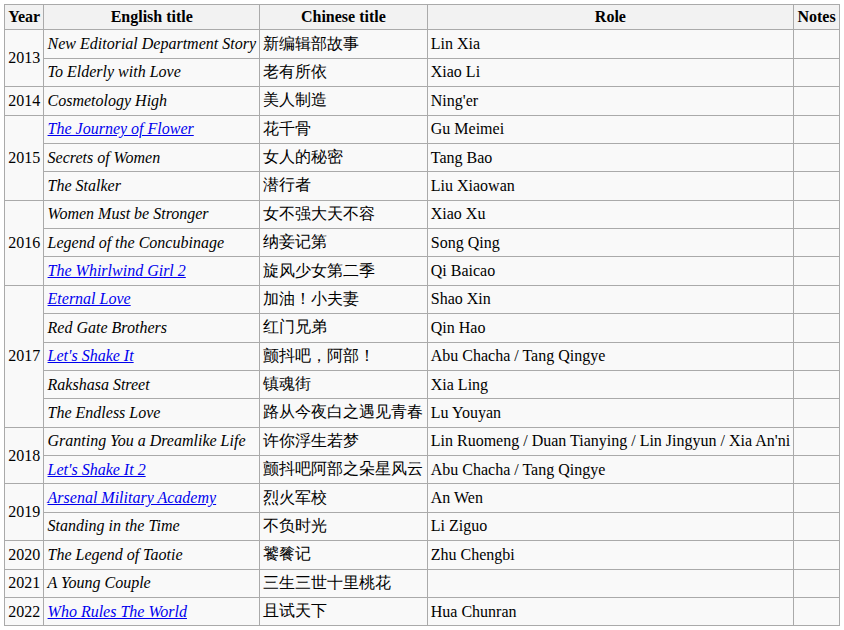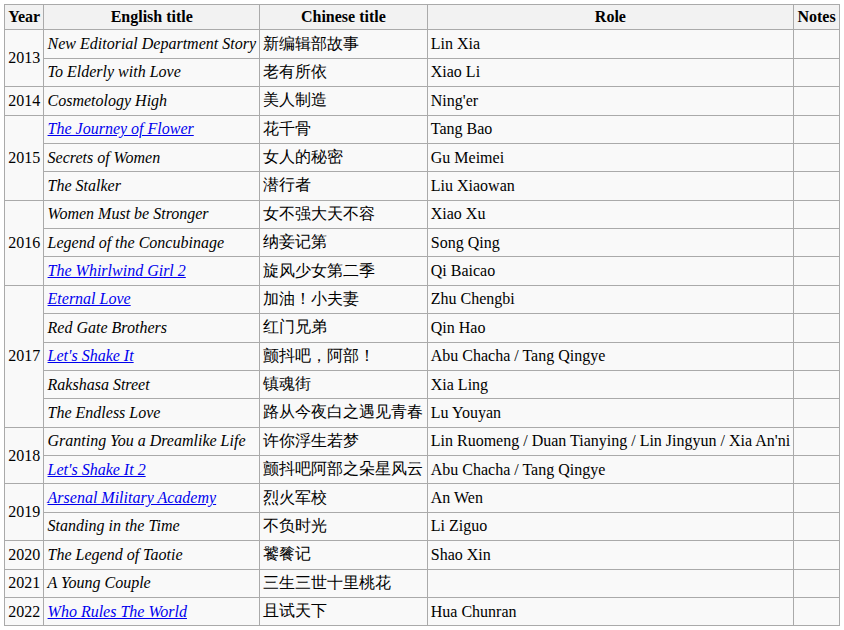The Journey of Flower | Role: Gu Meimei -> Tang Bao
Secrets of Women | Role: Tang Bao -> Gu Meimei
Eternal Love | Role: Shao Xin -> Zhu Chengbi
The Legend of Taotie | Role: Zhu Chengbi -> Shao Xin
